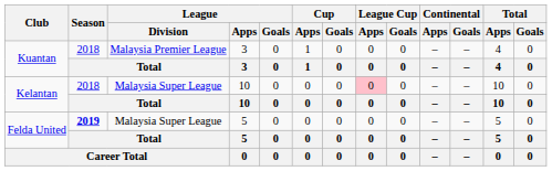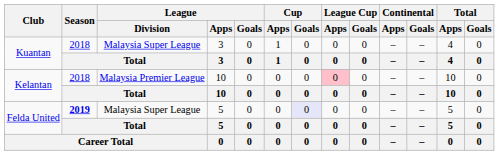row 3 | League / Division: Malaysia Premier League -> Malaysia Super League
row 5 | League / Division: Malaysia Super League -> Malaysia Premier League
row 7 | Cup / Goals: no background -> lavender background
